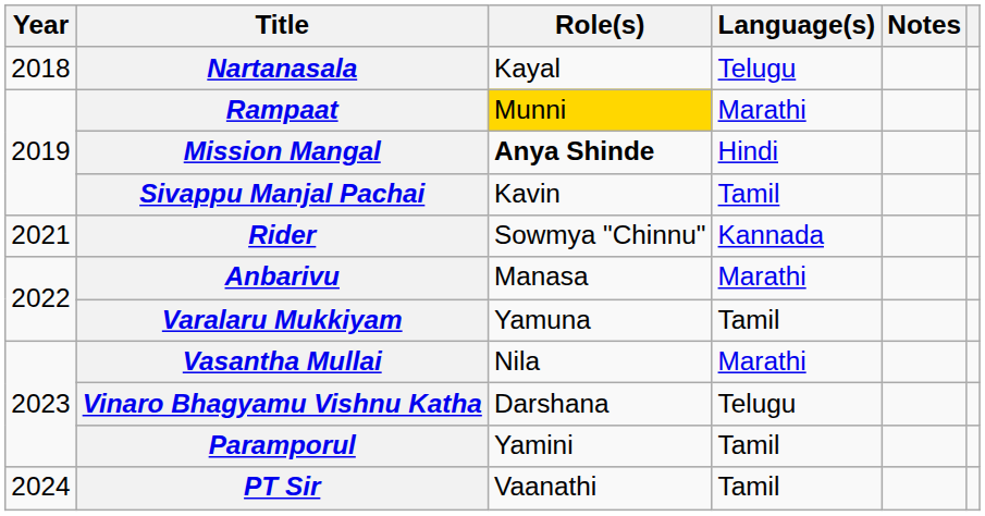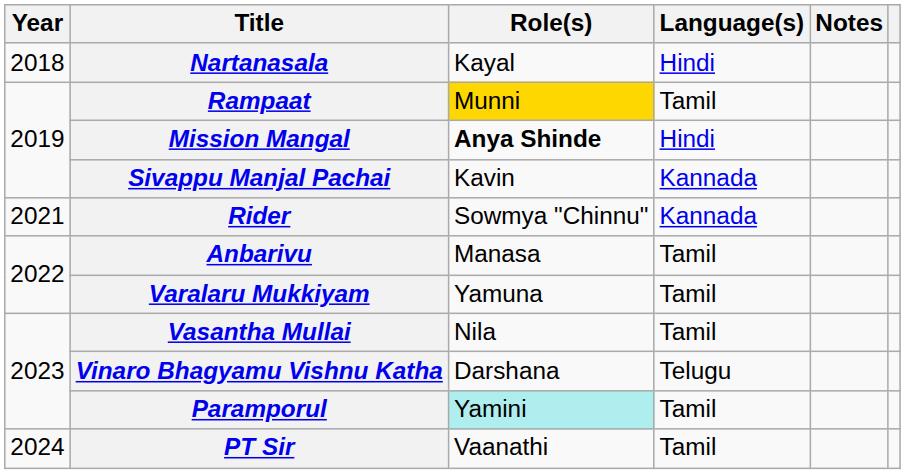Nartanasala | Language(s): Telugu -> Hindi
Rampaat | Language(s): Marathi -> Tamil
Sivappu Manjal Pachai | Language(s): Tamil -> Kannada
Anbarivu | Language(s): Marathi -> Tamil
Vasantha Mullai | Language(s): Marathi -> Tamil
Paramporul | Role(s): no background -> paleturquoise background
